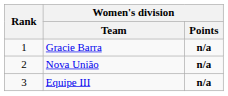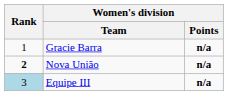Nova União | Rank: normal -> bold
Equipe III | Rank: no background -> lightblue background
